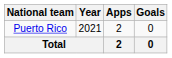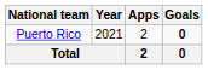Puerto Rico | Goals: normal -> bold
